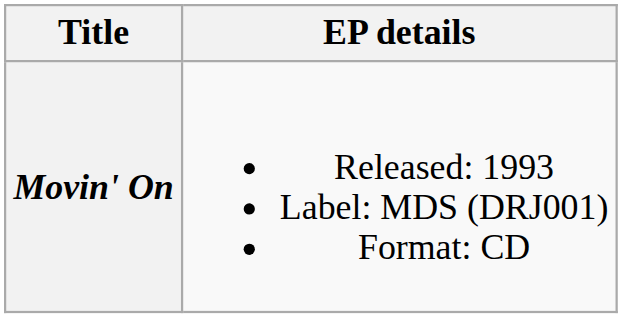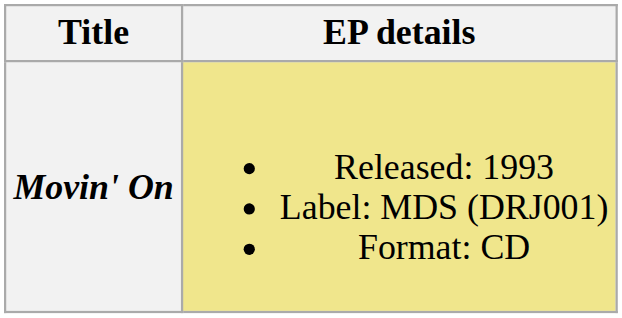Movin' On | EP details: no background -> khaki background
